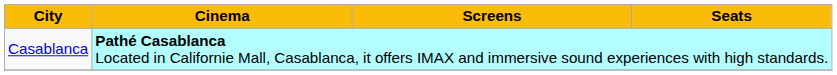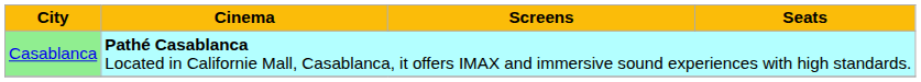Casablanca | City: no background -> lightgreen background
